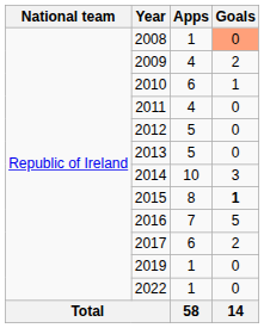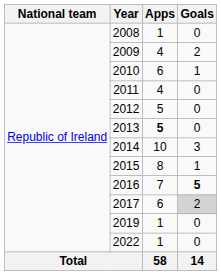2008 | Goals: lightsalmon background -> no background
2013 | Apps: normal -> bold
2015 | Goals: bold -> normal
2016 | Goals: normal -> bold
2017 | Goals: no background -> lightgrey background
